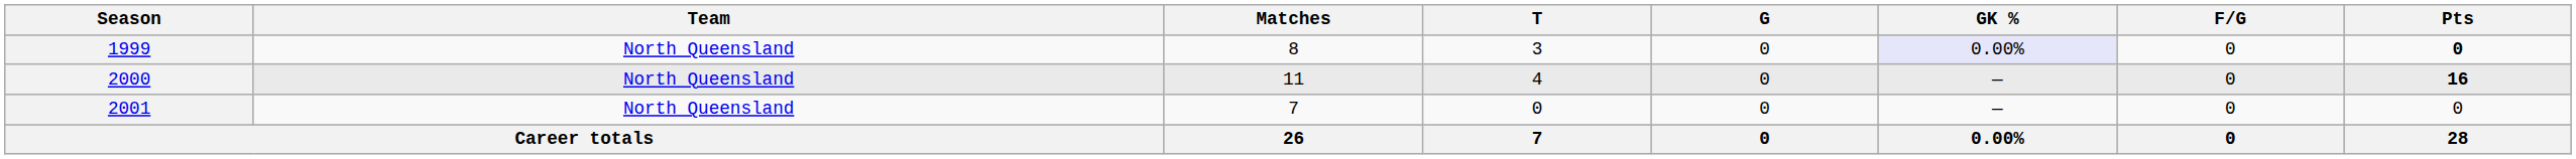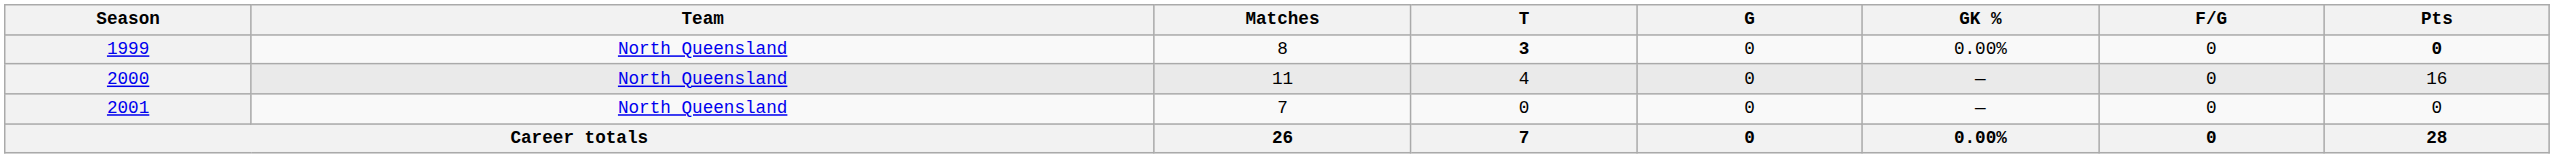1999 | T: normal -> bold
1999 | GK %: lavender background -> no background
2000 | Pts: bold -> normal
